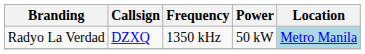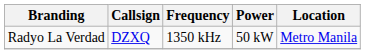Radyo La Verdad | Location: lightblue background -> no background
